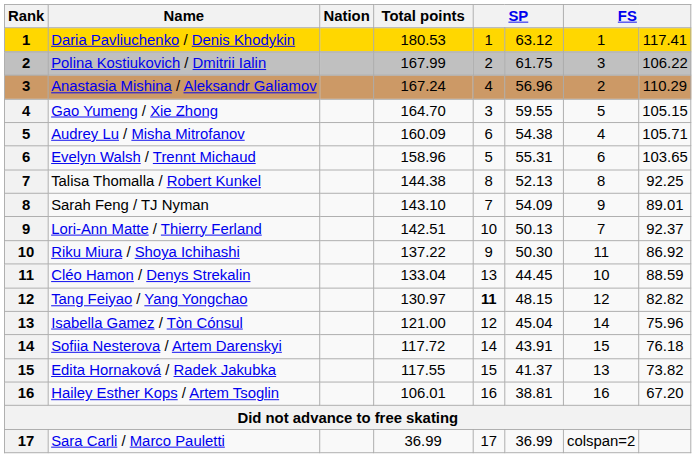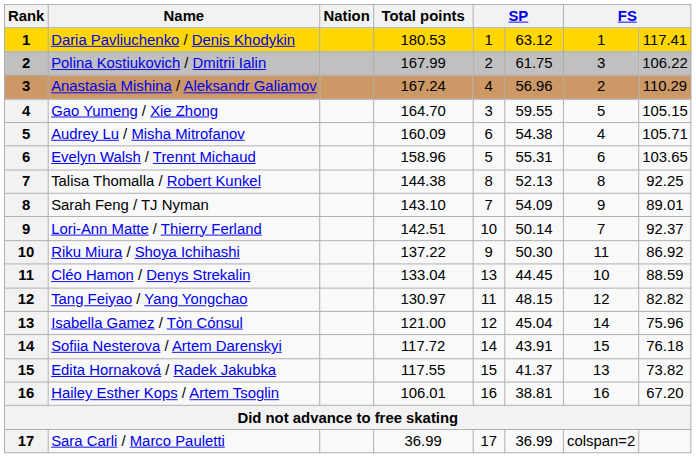Lori-Ann Matte / Thierry Ferland | column 6: 50.13 -> 50.14
Tang Feiyao / Yang Yongchao | column 5: bold -> normal
